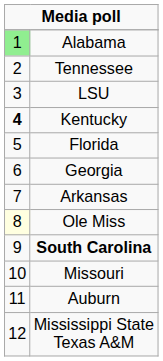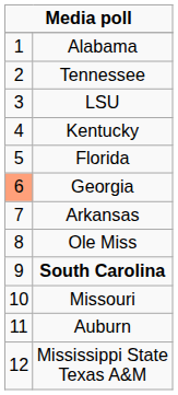Alabama | column 1: lightgreen background -> no background
Kentucky | column 1: bold -> normal
Georgia | column 1: no background -> lightsalmon background
Ole Miss | column 1: lightyellow background -> no background
